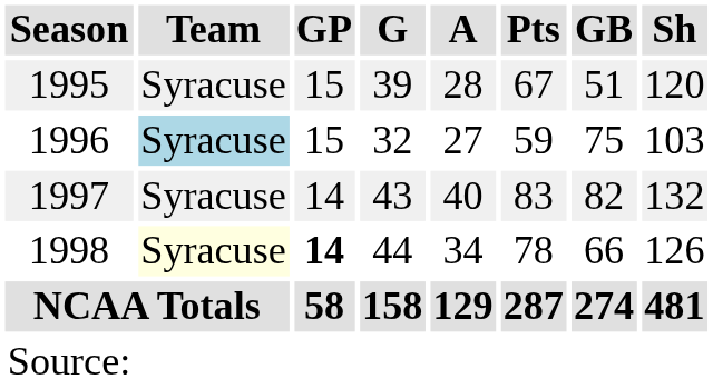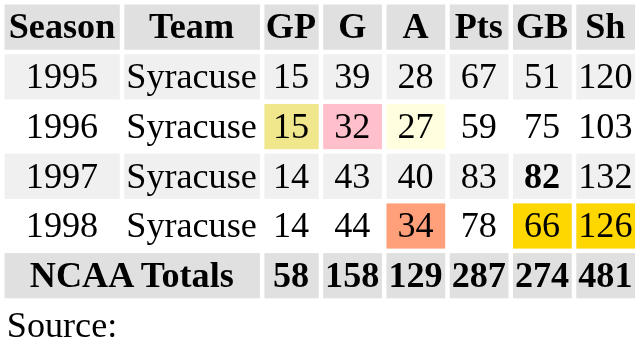1996 | Team: lightblue background -> no background
1996 | GP: no background -> khaki background
1996 | G: no background -> pink background
1996 | A: no background -> lightyellow background
1997 | GB: normal -> bold
1998 | Team: lightyellow background -> no background
1998 | GP: bold -> normal
1998 | A: no background -> lightsalmon background
1998 | GB: no background -> gold background
1998 | Sh: no background -> gold background
